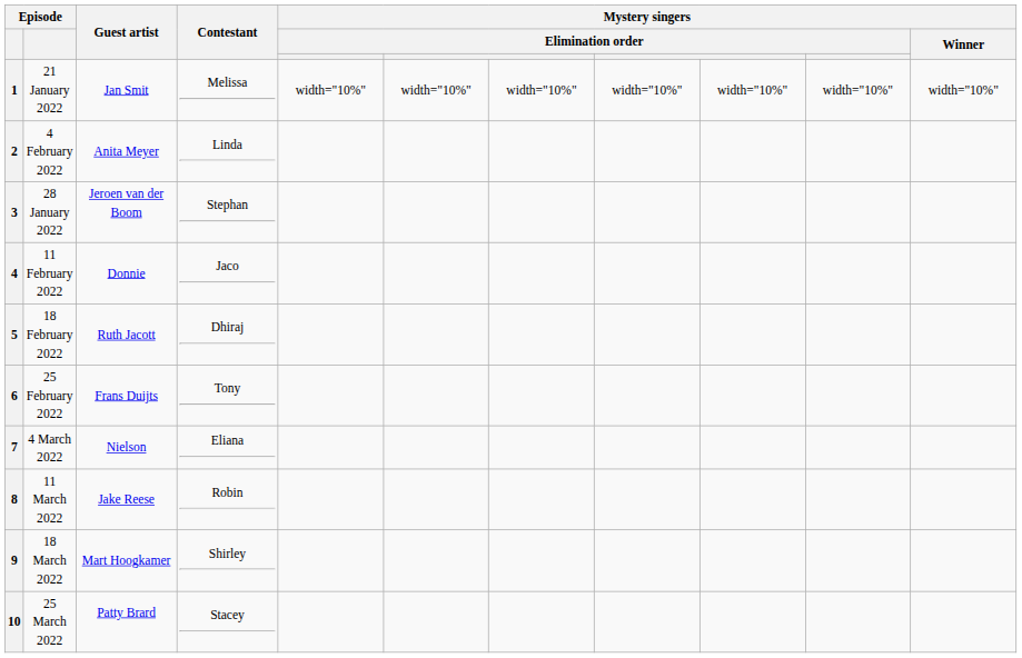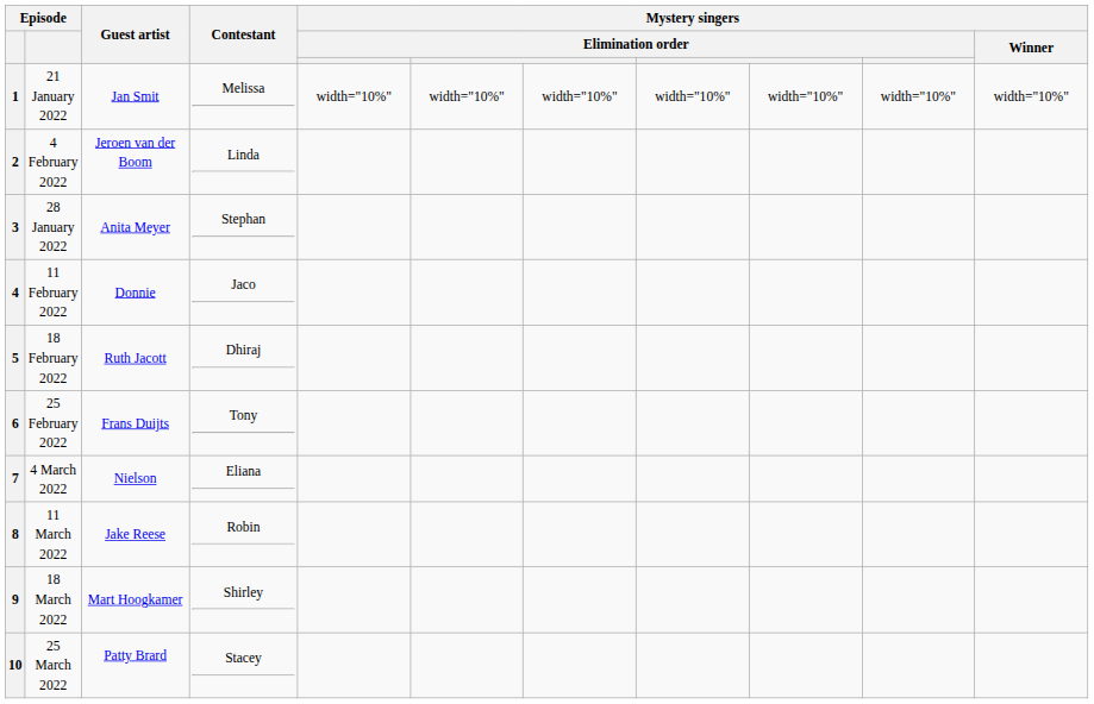2 | Guest artist: Anita Meyer -> Jeroen van der Boom
3 | Guest artist: Jeroen van der Boom -> Anita Meyer
